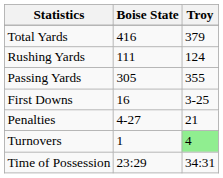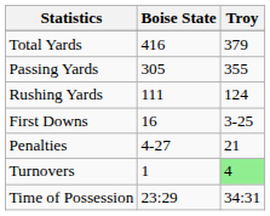rows swapped: Passing Yards <-> Rushing Yards
